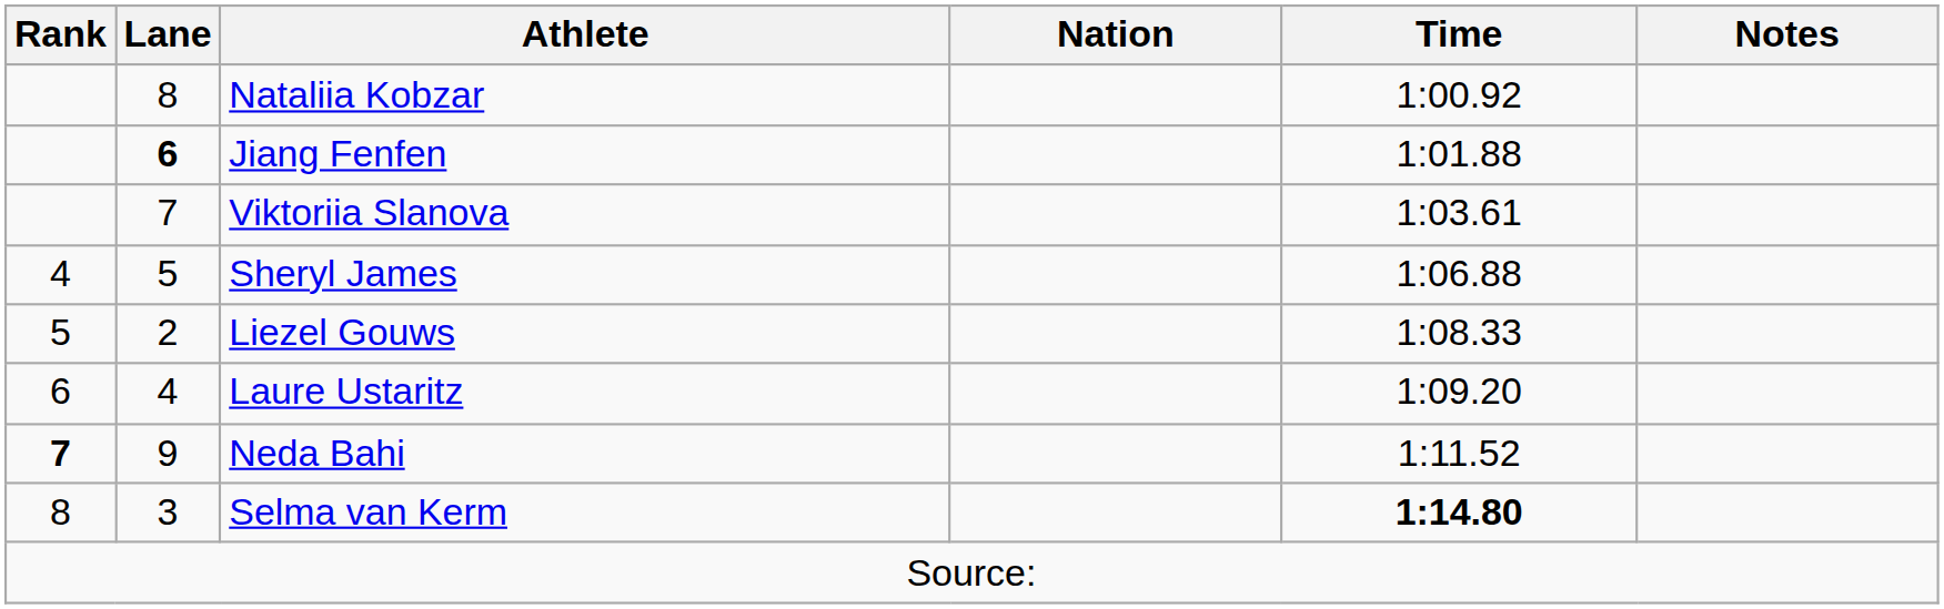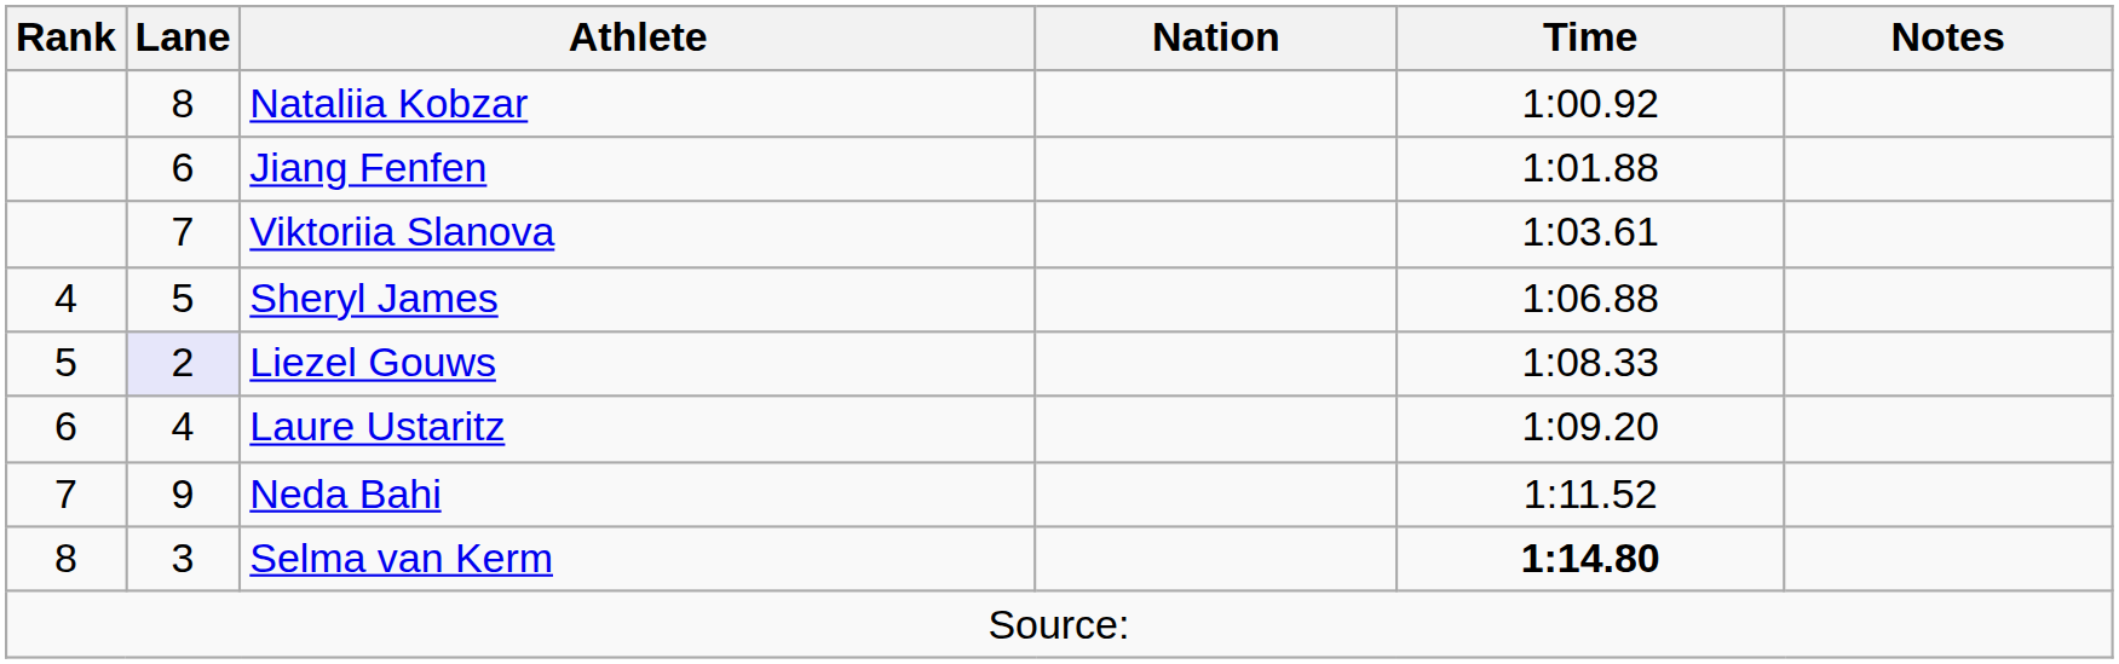Jiang Fenfen | Lane: bold -> normal
Liezel Gouws | Lane: no background -> lavender background
Neda Bahi | Rank: bold -> normal
